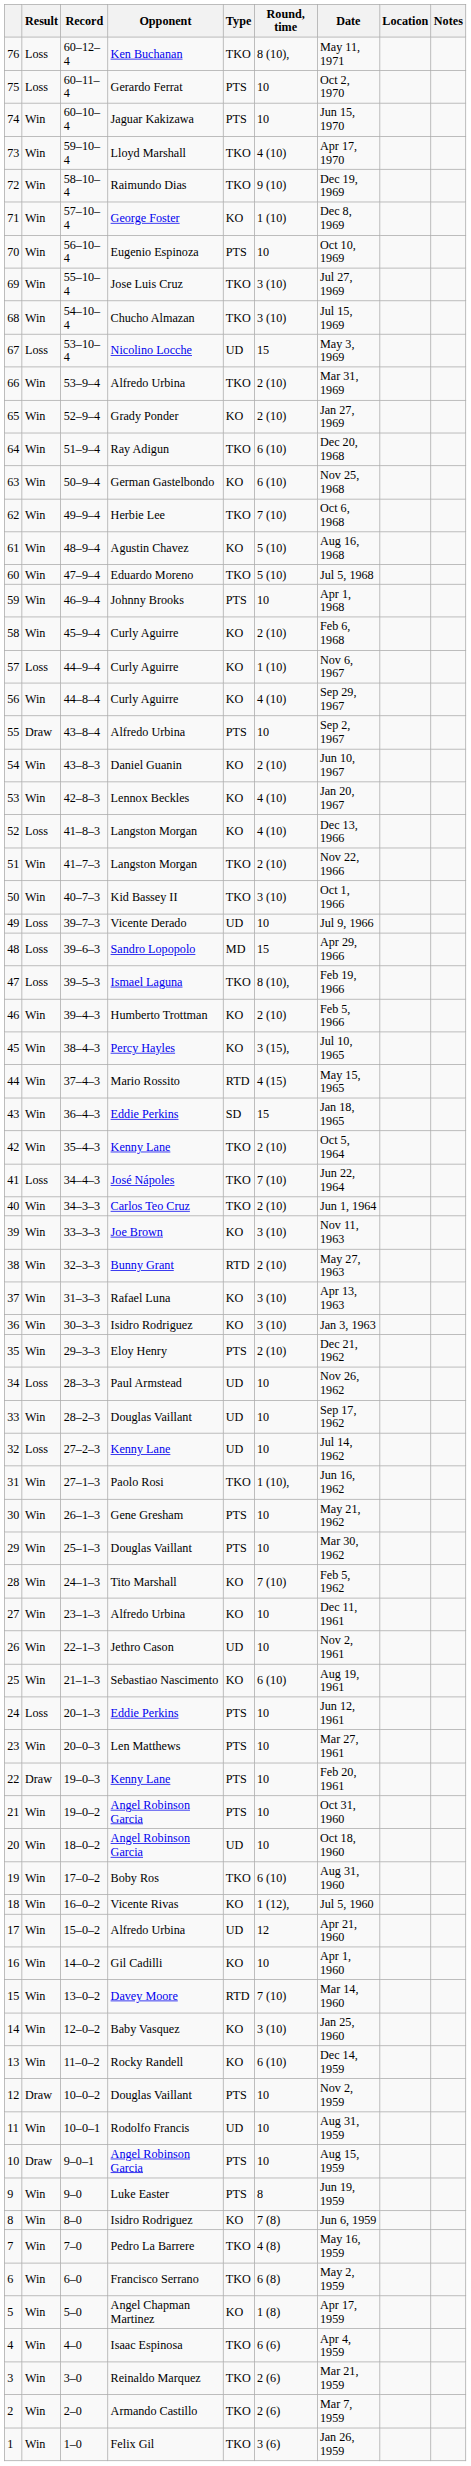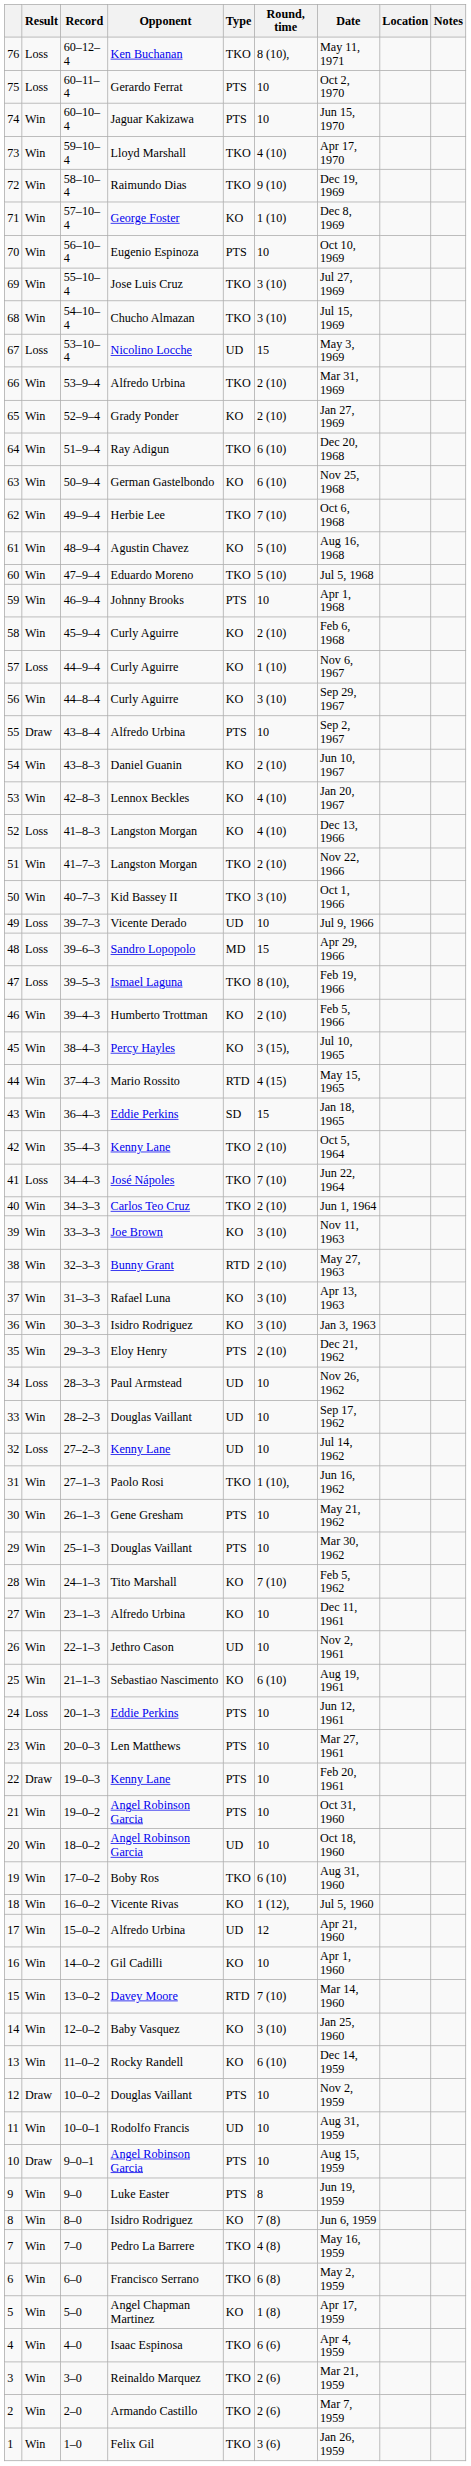56 | Round, time: 4 (10) -> 3 (10)
